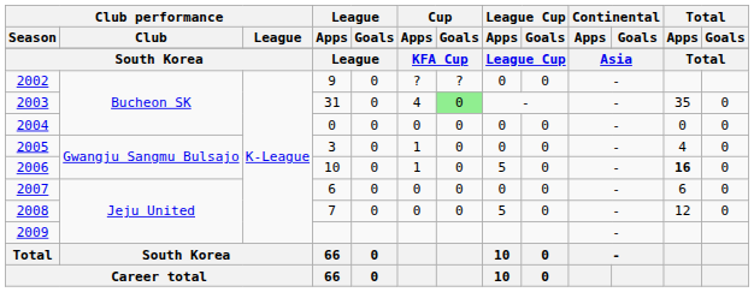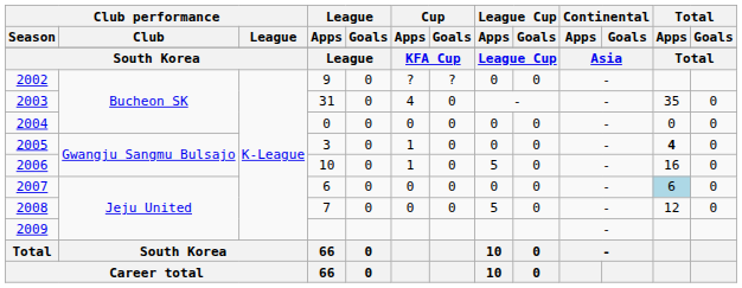2003 | Cup / Goals: lightgreen background -> no background
2005 | Total / Apps: normal -> bold
2006 | Total / Apps: bold -> normal
2007 | Total / Apps: no background -> lightblue background
